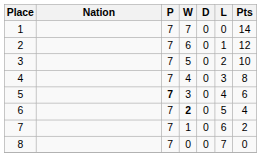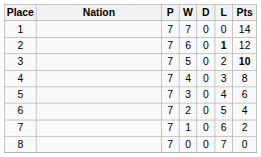row 3 | L: normal -> bold
row 4 | Pts: normal -> bold
row 6 | P: bold -> normal
row 7 | W: bold -> normal
